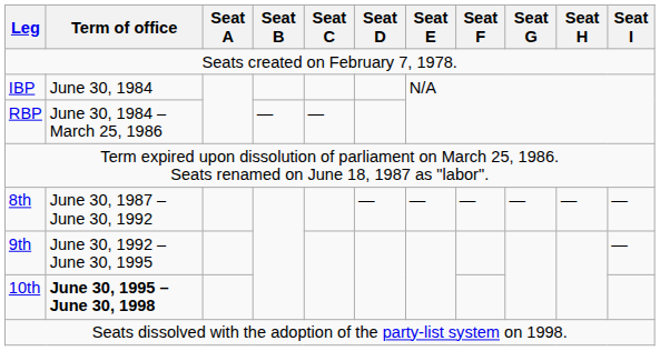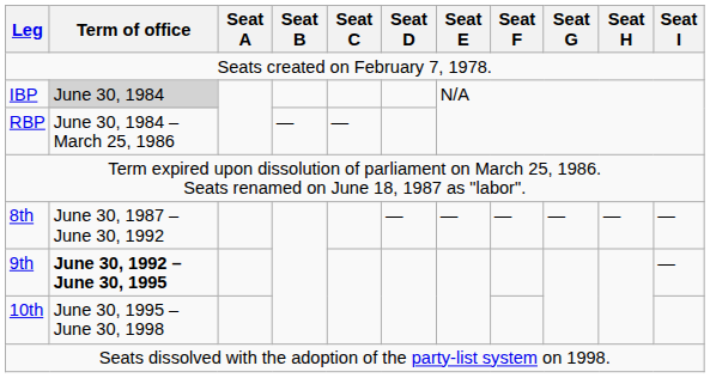IBP | Term of office: no background -> lightgrey background
9th | Term of office: normal -> bold
10th | Term of office: bold -> normal
